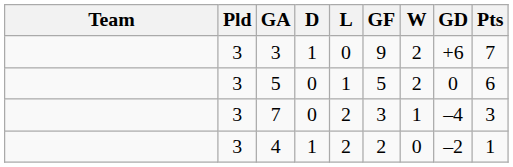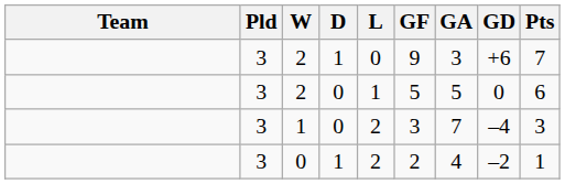columns swapped: W <-> GA
